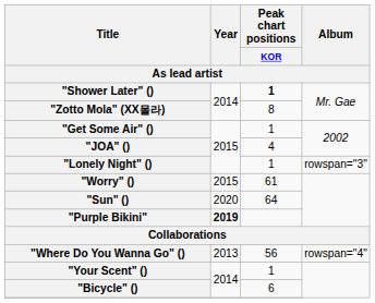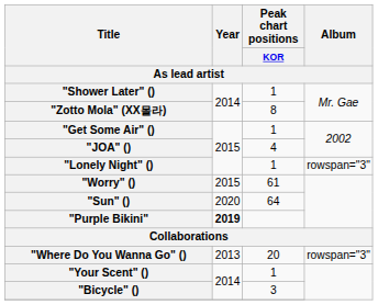"Shower Later" () | Peak chart positions / KOR: bold -> normal
"Where Do You Wanna Go" () | Peak chart positions / KOR: 56 -> 20
"Where Do You Wanna Go" () | Album: rowspan="4" -> rowspan="3"
"Bicycle" () | Peak chart positions / KOR: 6 -> 3
